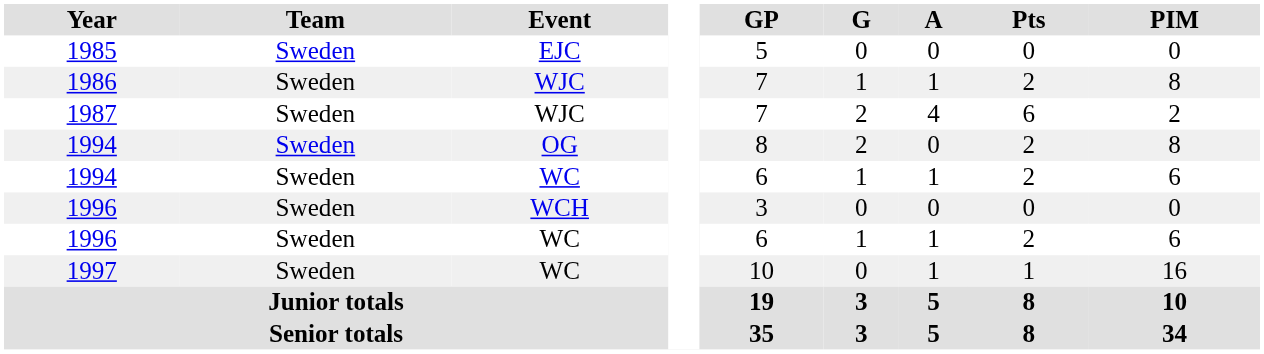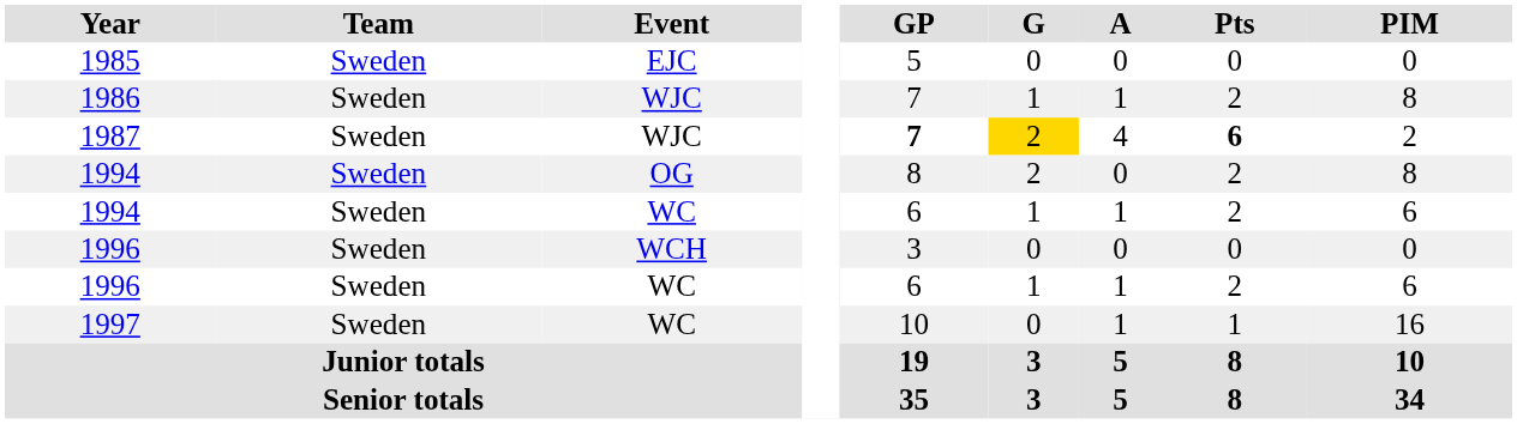1987 | GP: normal -> bold
1987 | G: no background -> gold background
1987 | Pts: normal -> bold
